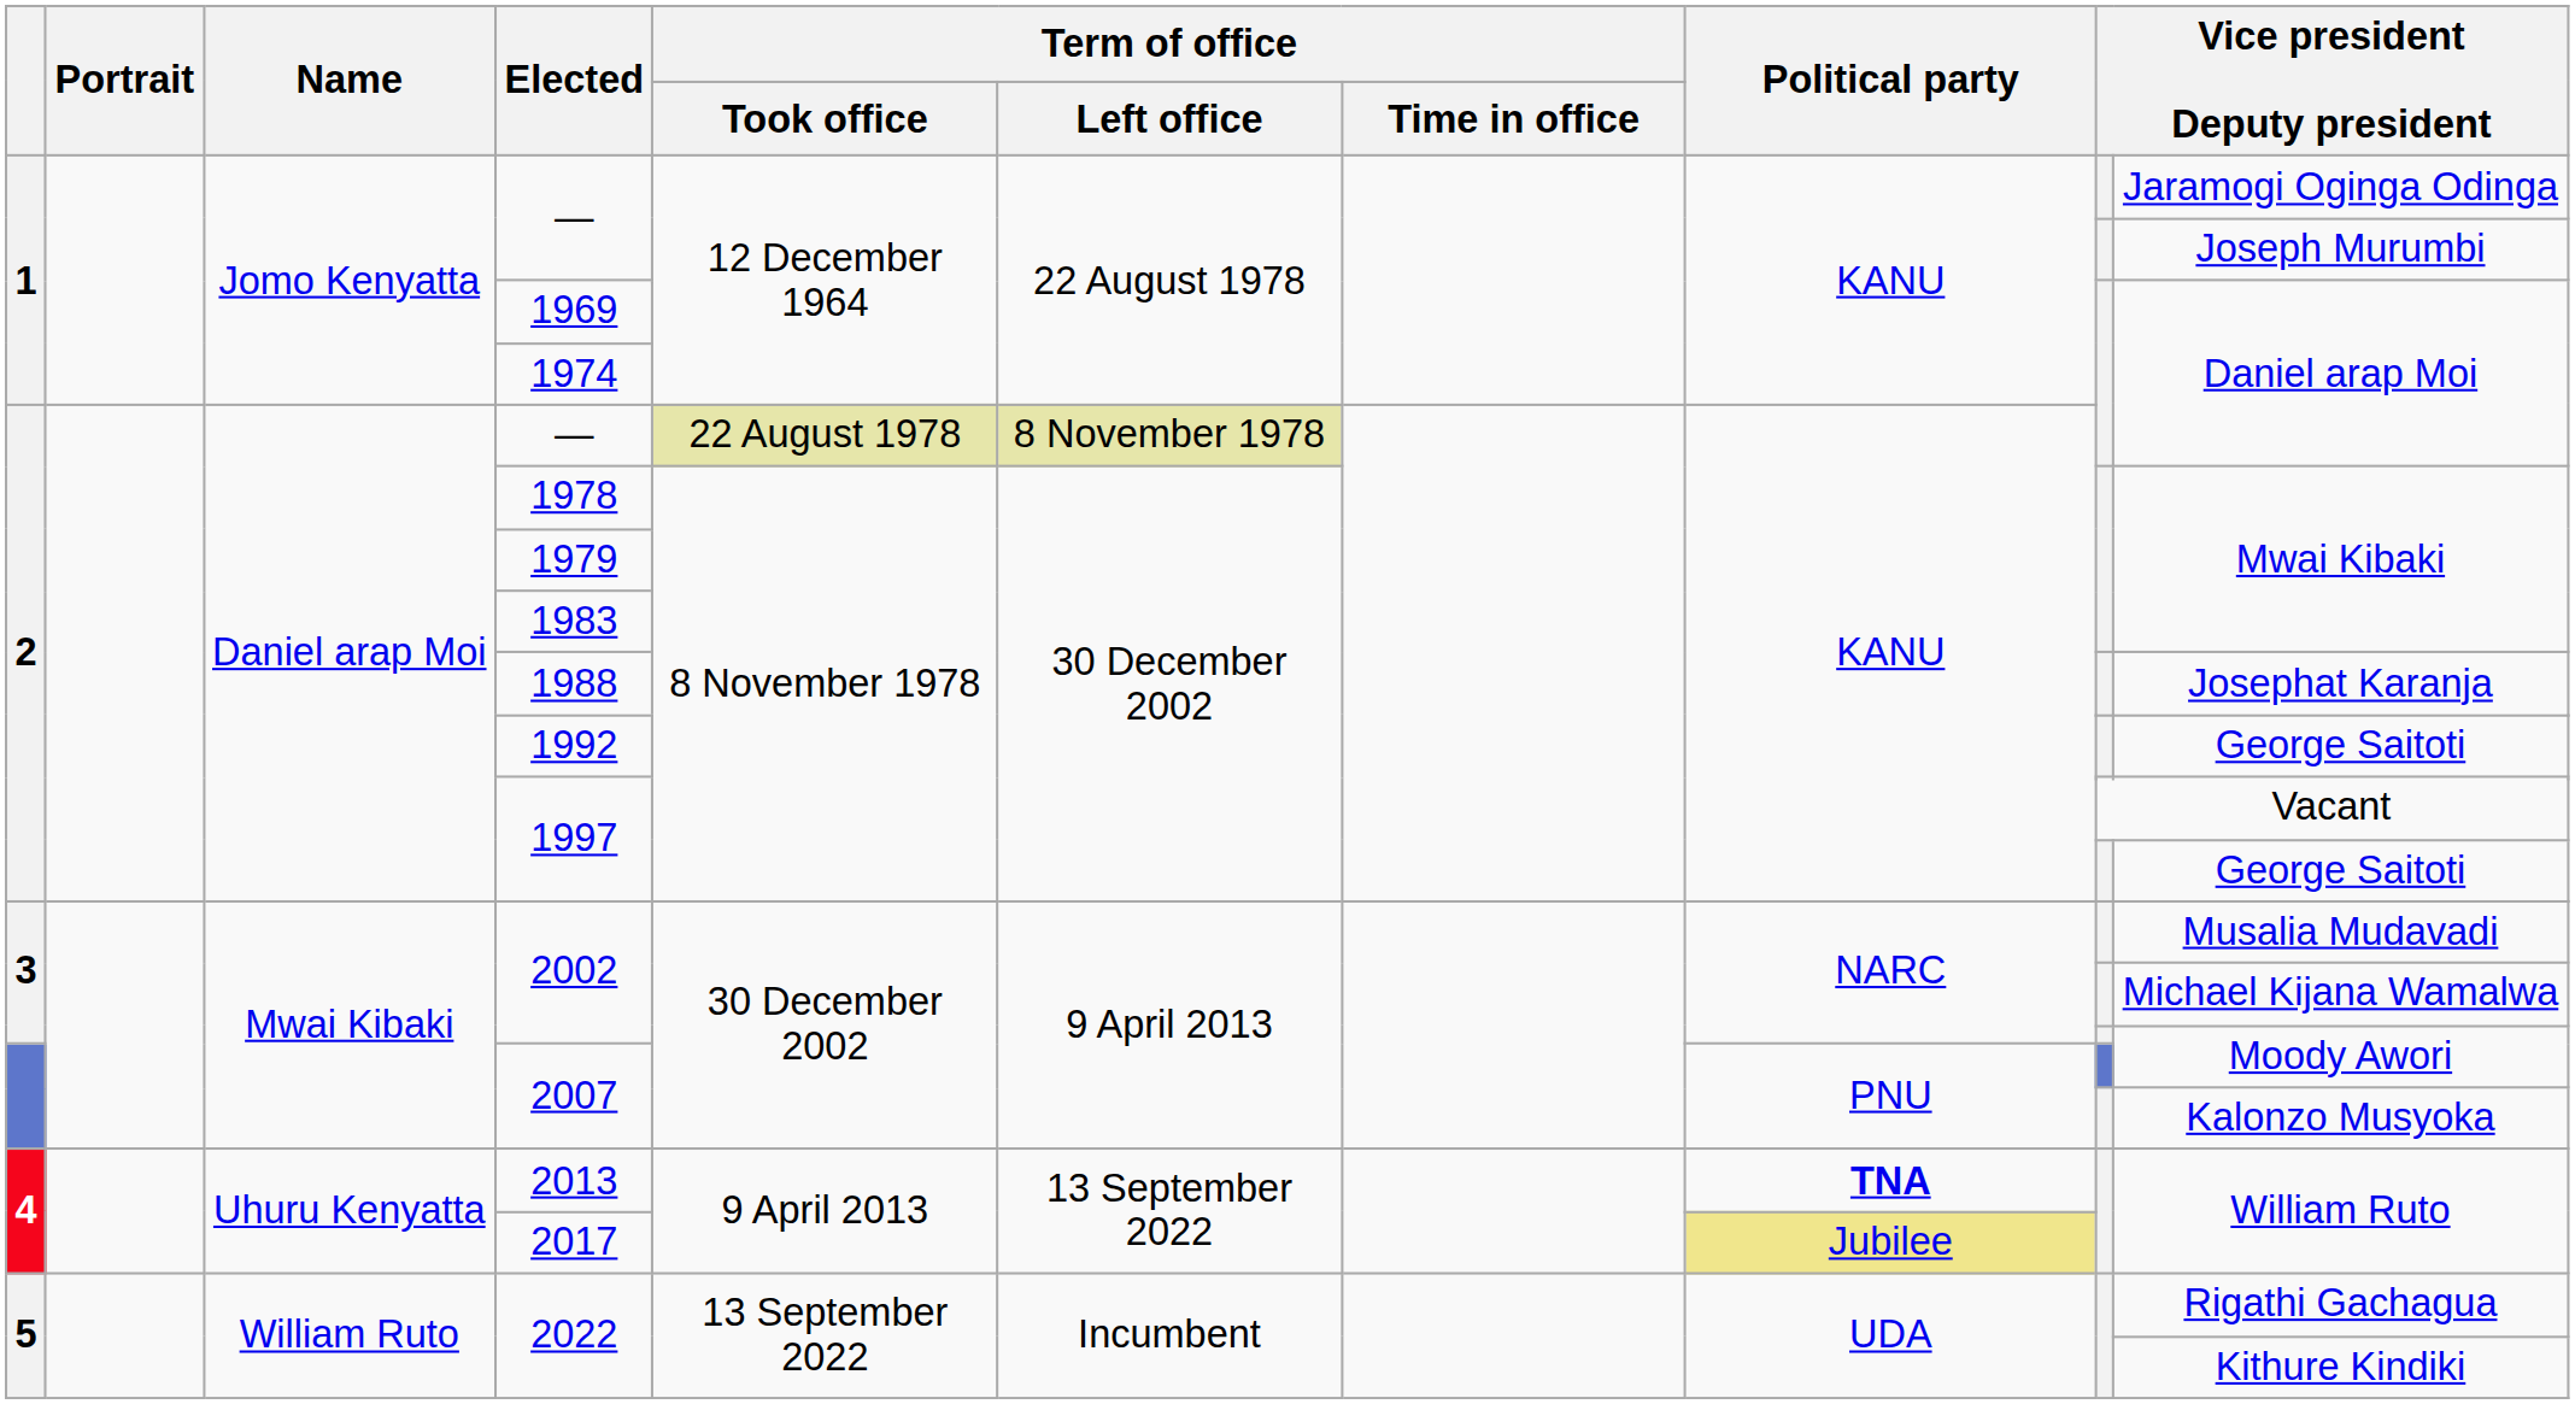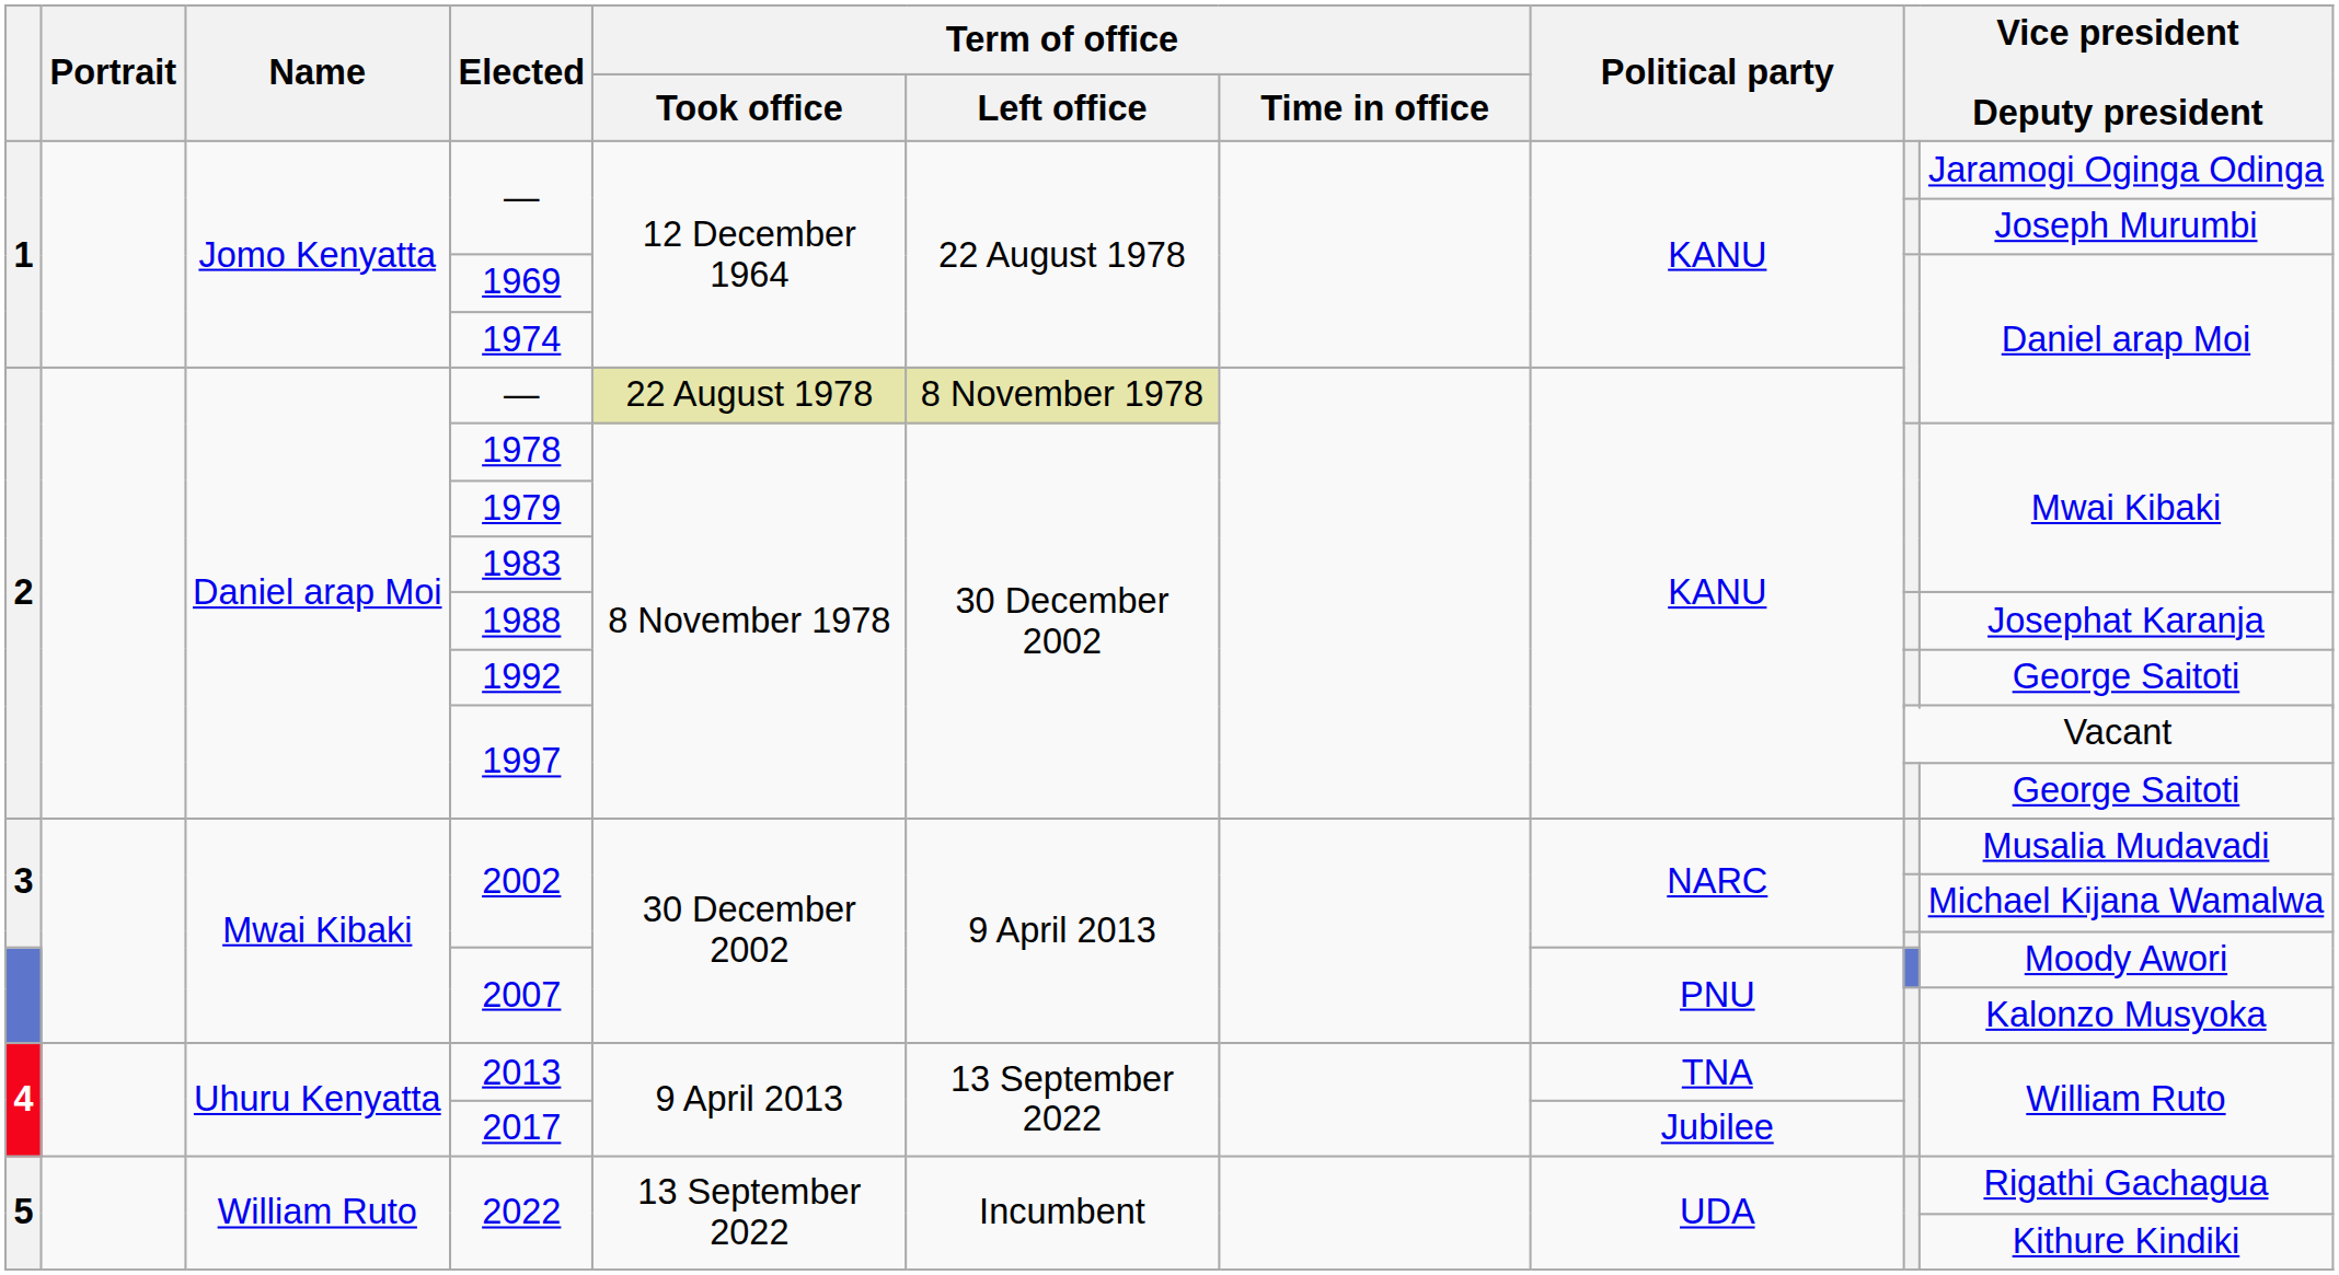2013 | Political party: bold -> normal
2017 | Political party: khaki background -> no background
